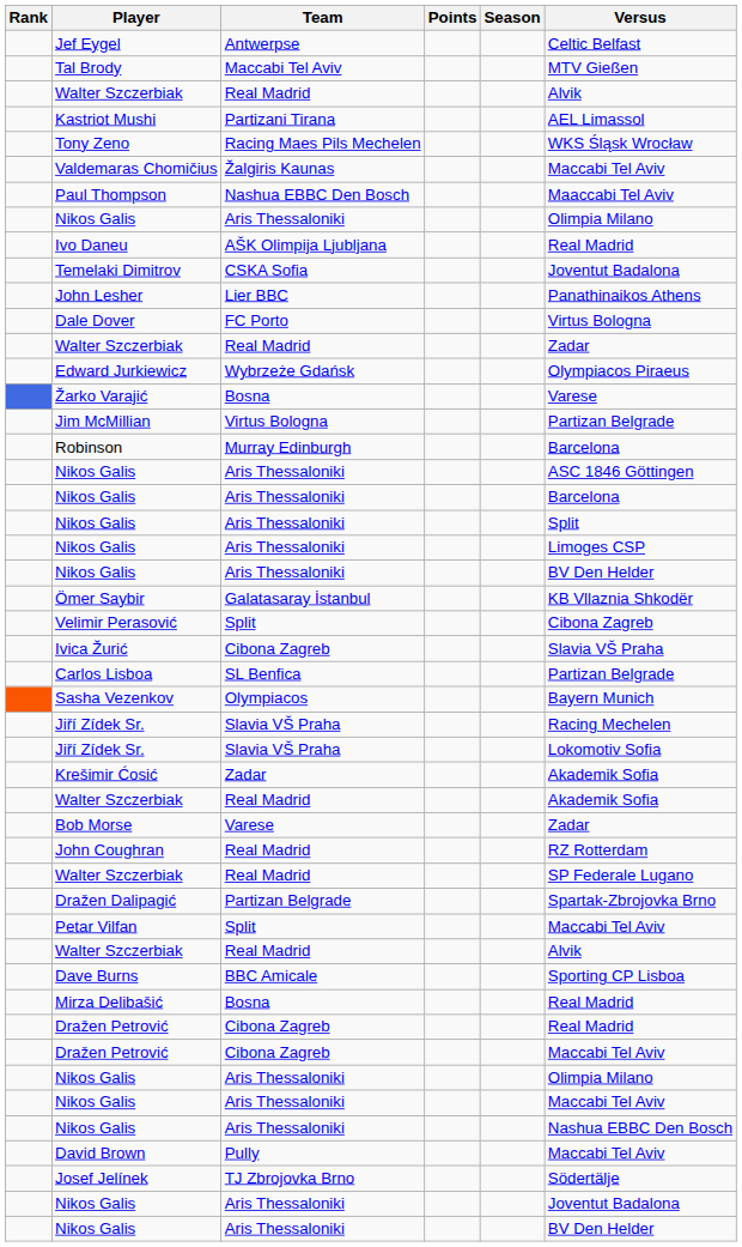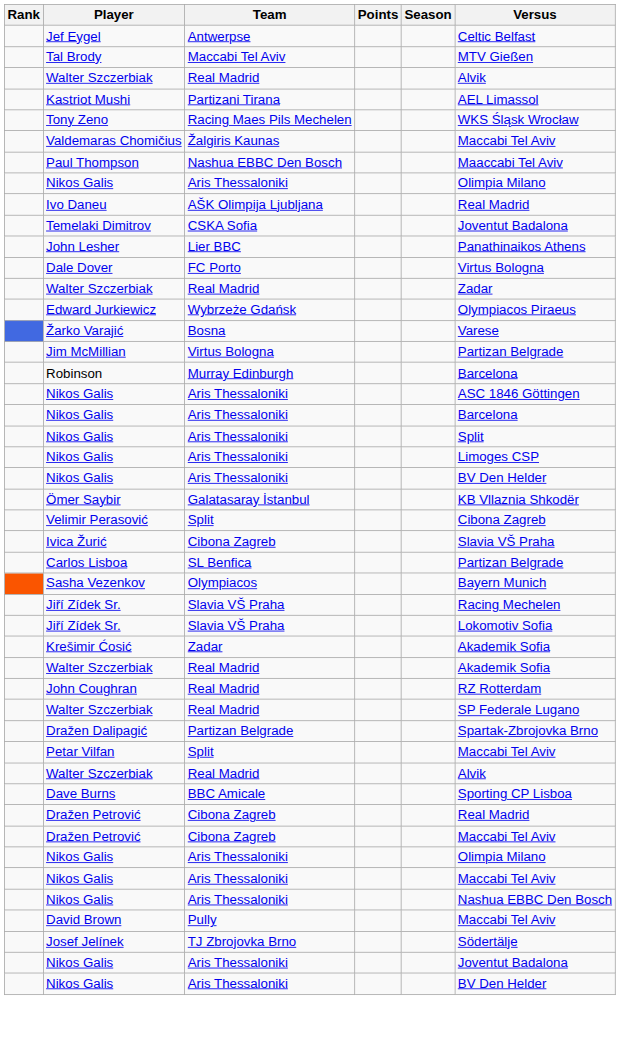- row: Bob Morse | Varese | Zadar
- row: Mirza Delibašić | Bosna | Real Madrid
